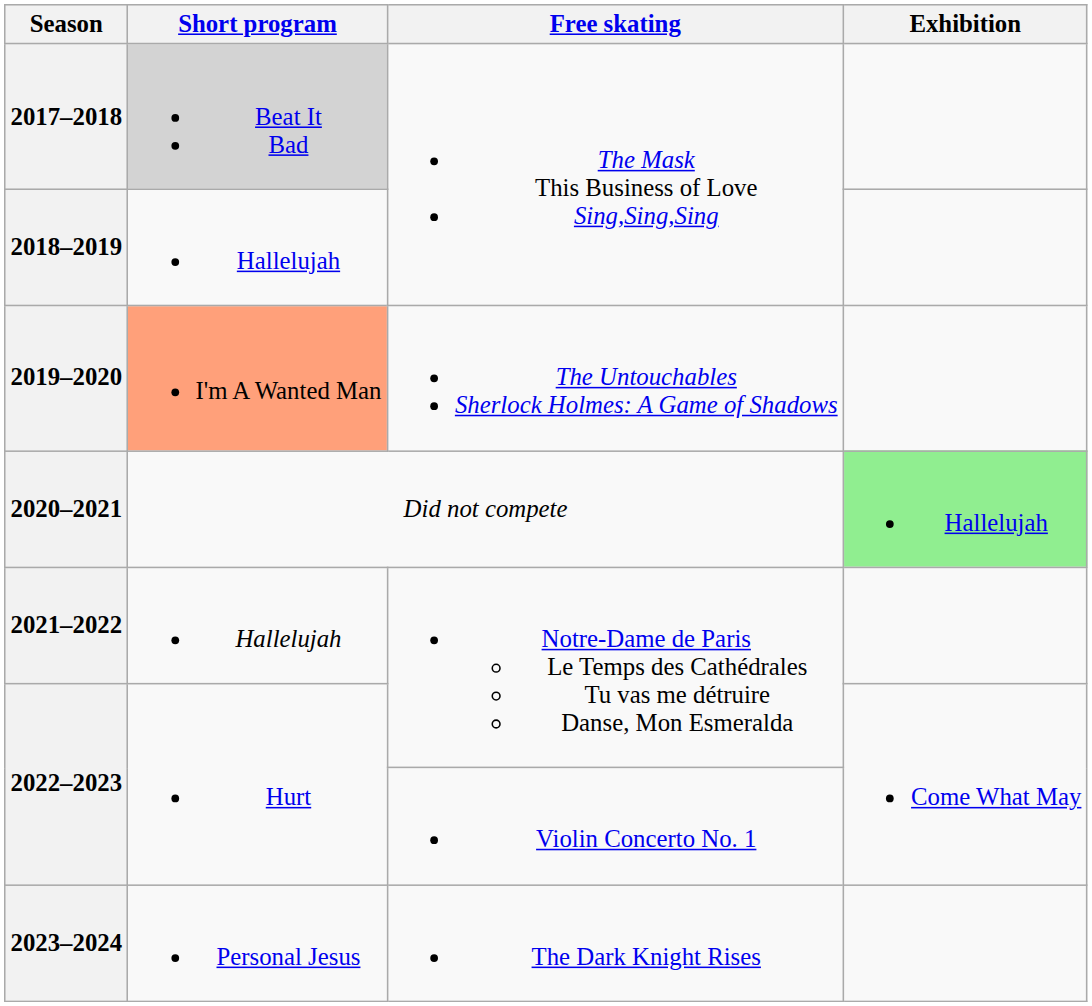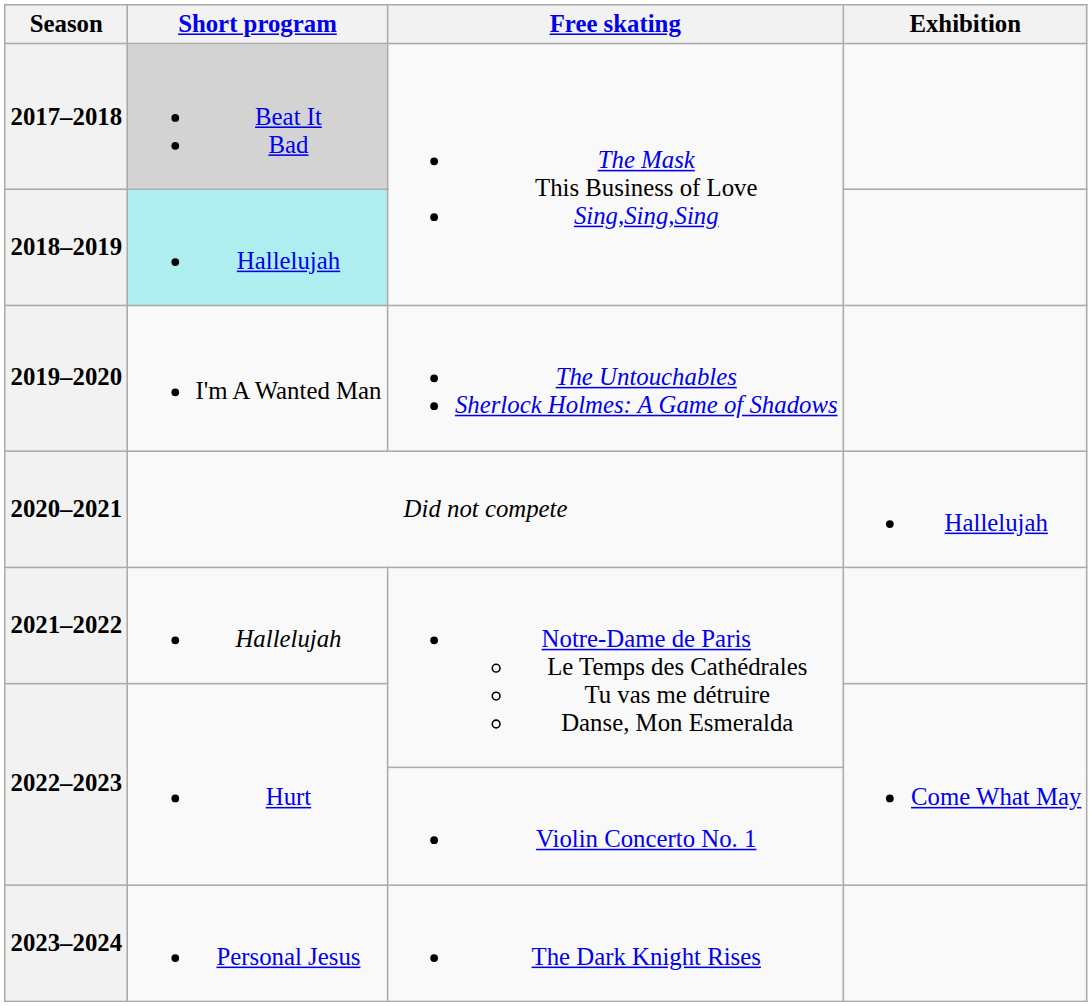2018–2019 | Short program: no background -> paleturquoise background
2019–2020 | Short program: lightsalmon background -> no background
2020–2021 | Exhibition: lightgreen background -> no background
